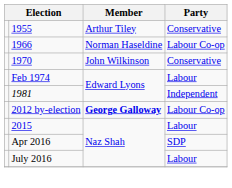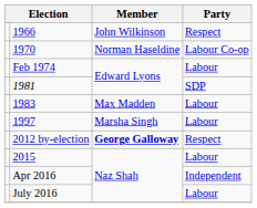- row: 1955 | Arthur Tiley | Conservative
1966 | Member: Norman Haseldine -> John Wilkinson
1966 | Party: Labour Co-op -> Respect
1970 | Member: John Wilkinson -> Norman Haseldine
1970 | Party: Conservative -> Labour Co-op
1981 | Party: Independent -> SDP
+ row: 1983 | Max Madden | Labour
+ row: 1997 | Marsha Singh | Labour
2012 by-election | Party: Labour Co-op -> Respect
Apr 2016 | Party: SDP -> Independent
